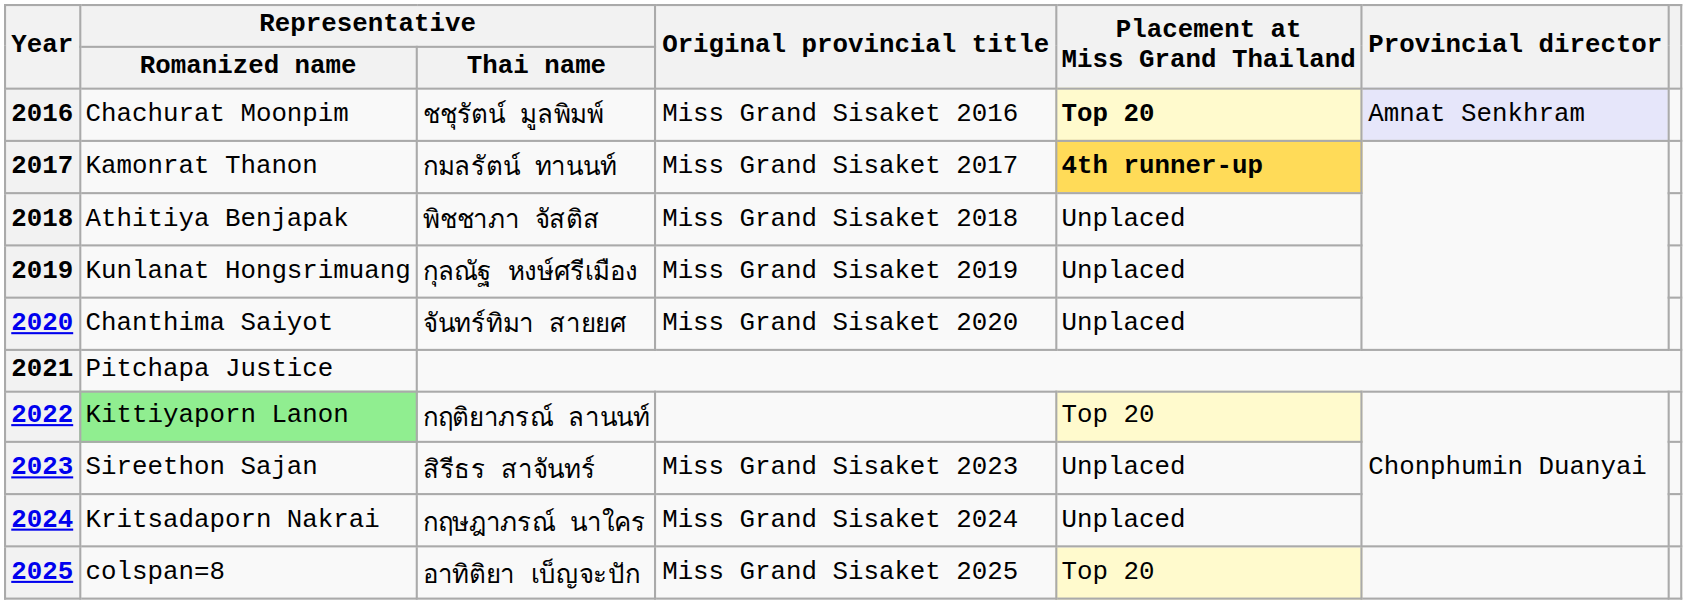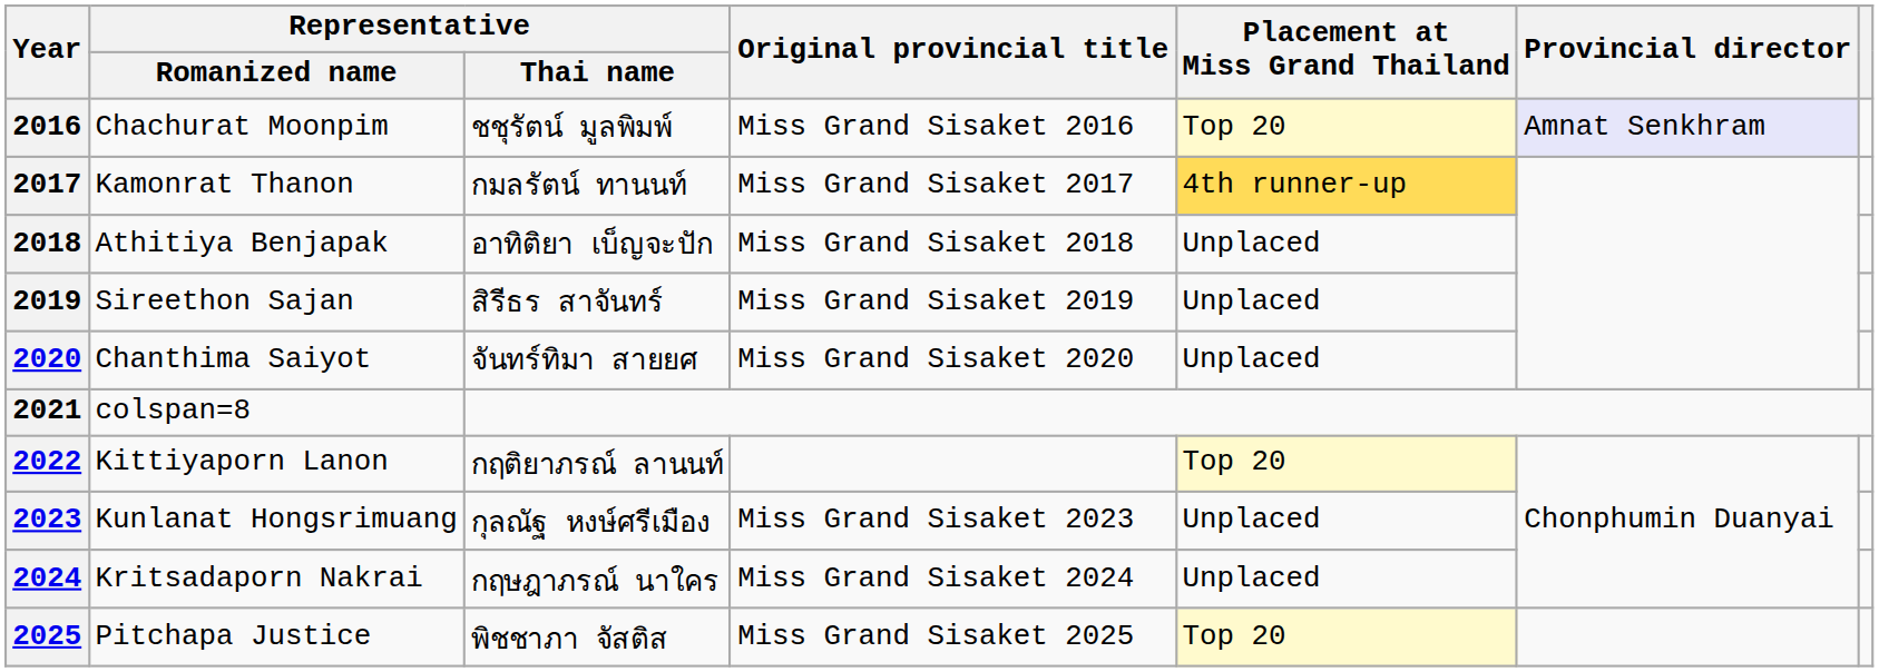2016 | Placement at Miss Grand Thailand: bold -> normal
2017 | Placement at Miss Grand Thailand: bold -> normal
2018 | Representative / Thai name: พิชชาภา จัสติส -> อาทิติยา เบ็ญจะปัก
2019 | Representative / Romanized name: Kunlanat Hongsrimuang -> Sireethon Sajan
2019 | Representative / Thai name: กุลณัฐ หงษ์ศรีเมือง -> สิรีธร สาจันทร์
2021 | Representative / Romanized name: Pitchapa Justice -> colspan=8
2022 | Representative / Romanized name: lightgreen background -> no background
2023 | Representative / Romanized name: Sireethon Sajan -> Kunlanat Hongsrimuang
2023 | Representative / Thai name: สิรีธร สาจันทร์ -> กุลณัฐ หงษ์ศรีเมือง
2025 | Representative / Romanized name: colspan=8 -> Pitchapa Justice
2025 | Representative / Thai name: อาทิติยา เบ็ญจะปัก -> พิชชาภา จัสติส
